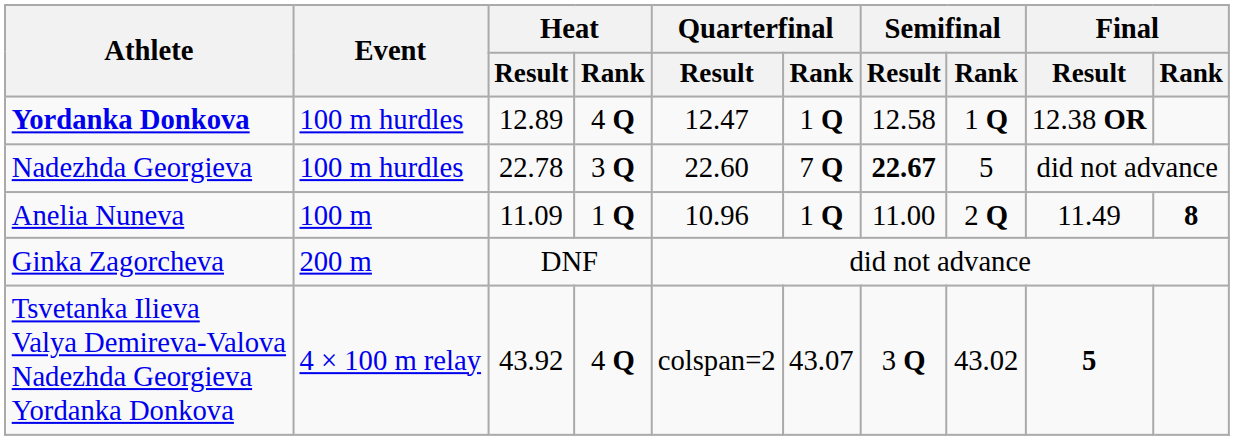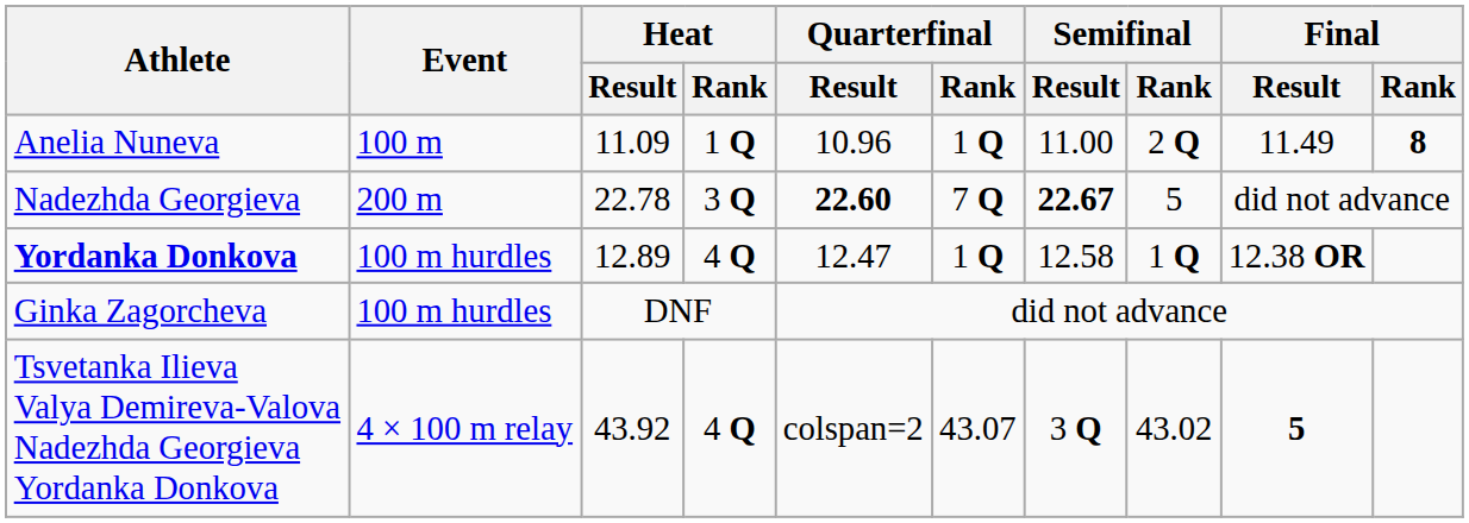rows swapped: Yordanka Donkova <-> Anelia Nuneva
Nadezhda Georgieva | Event: 100 m hurdles -> 200 m
Nadezhda Georgieva | Quarterfinal / Result: normal -> bold
Ginka Zagorcheva | Event: 200 m -> 100 m hurdles
